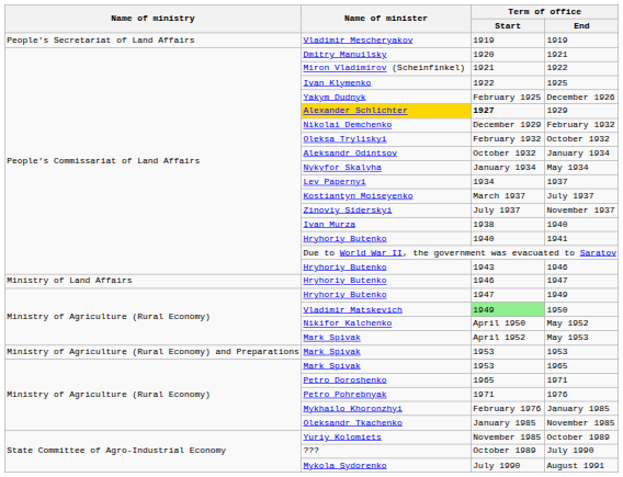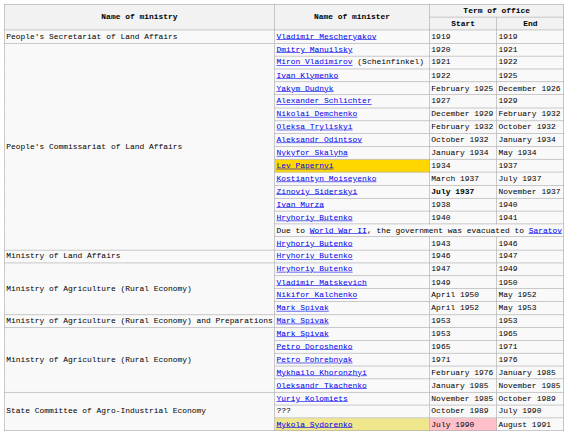1929 | Name of minister: gold background -> no background
1929 | Term of office / Start: bold -> normal
1937 | Name of minister: no background -> gold background
November 1937 | Term of office / Start: normal -> bold
1950 | Term of office / Start: lightgreen background -> no background
August 1991 | Name of minister: no background -> khaki background
August 1991 | Term of office / Start: no background -> pink background
